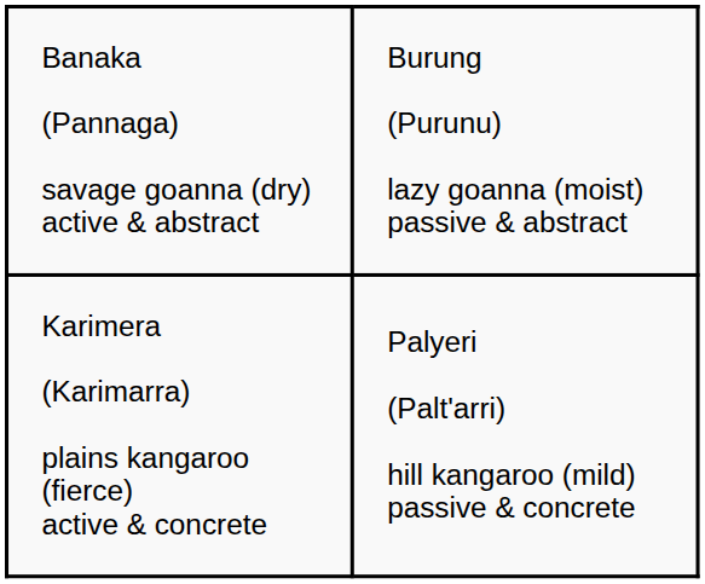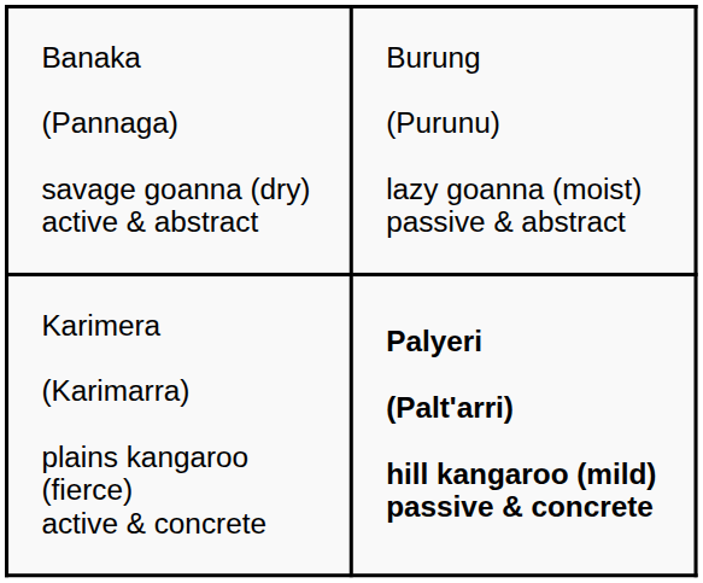row 2 | column 2: normal -> bold
